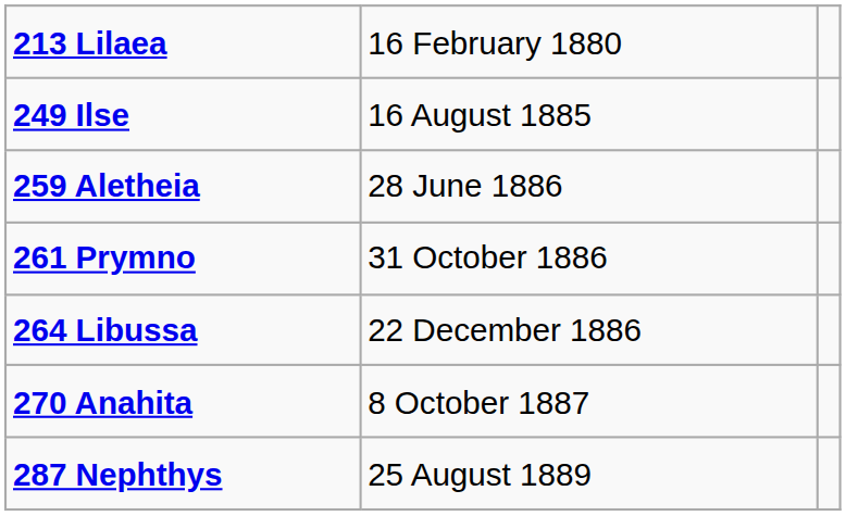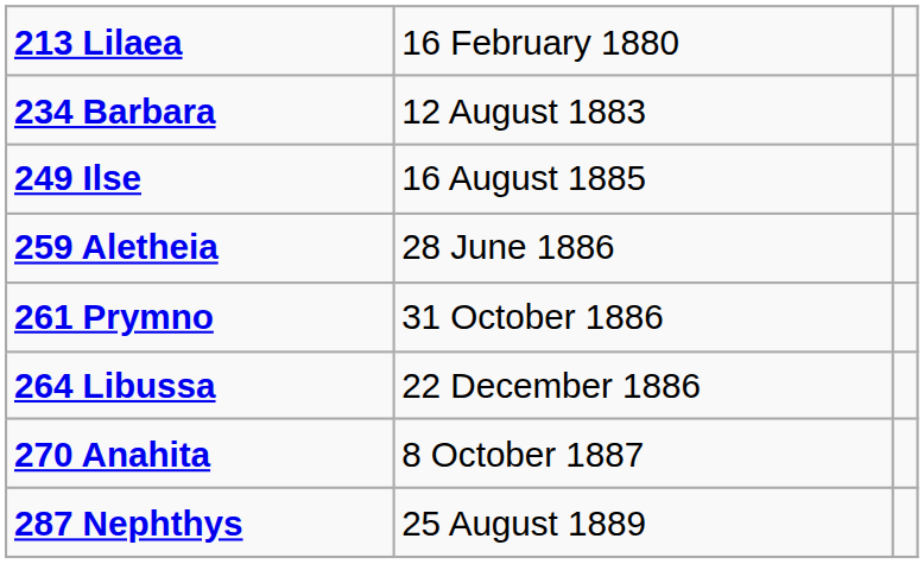+ row: 234 Barbara | 12 August 1883
